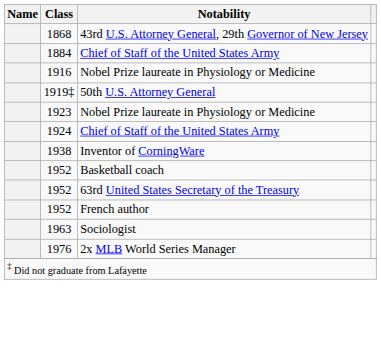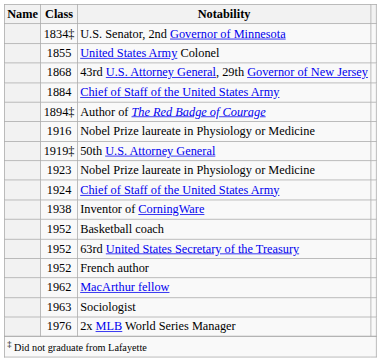+ row: 1834‡ | U.S. Senator, 2nd Governor of Minnesota
+ row: 1855 | United States Army Colonel
+ row: 1894‡ | Author of The Red Badge of Courage
+ row: 1962 | MacArthur fellow
